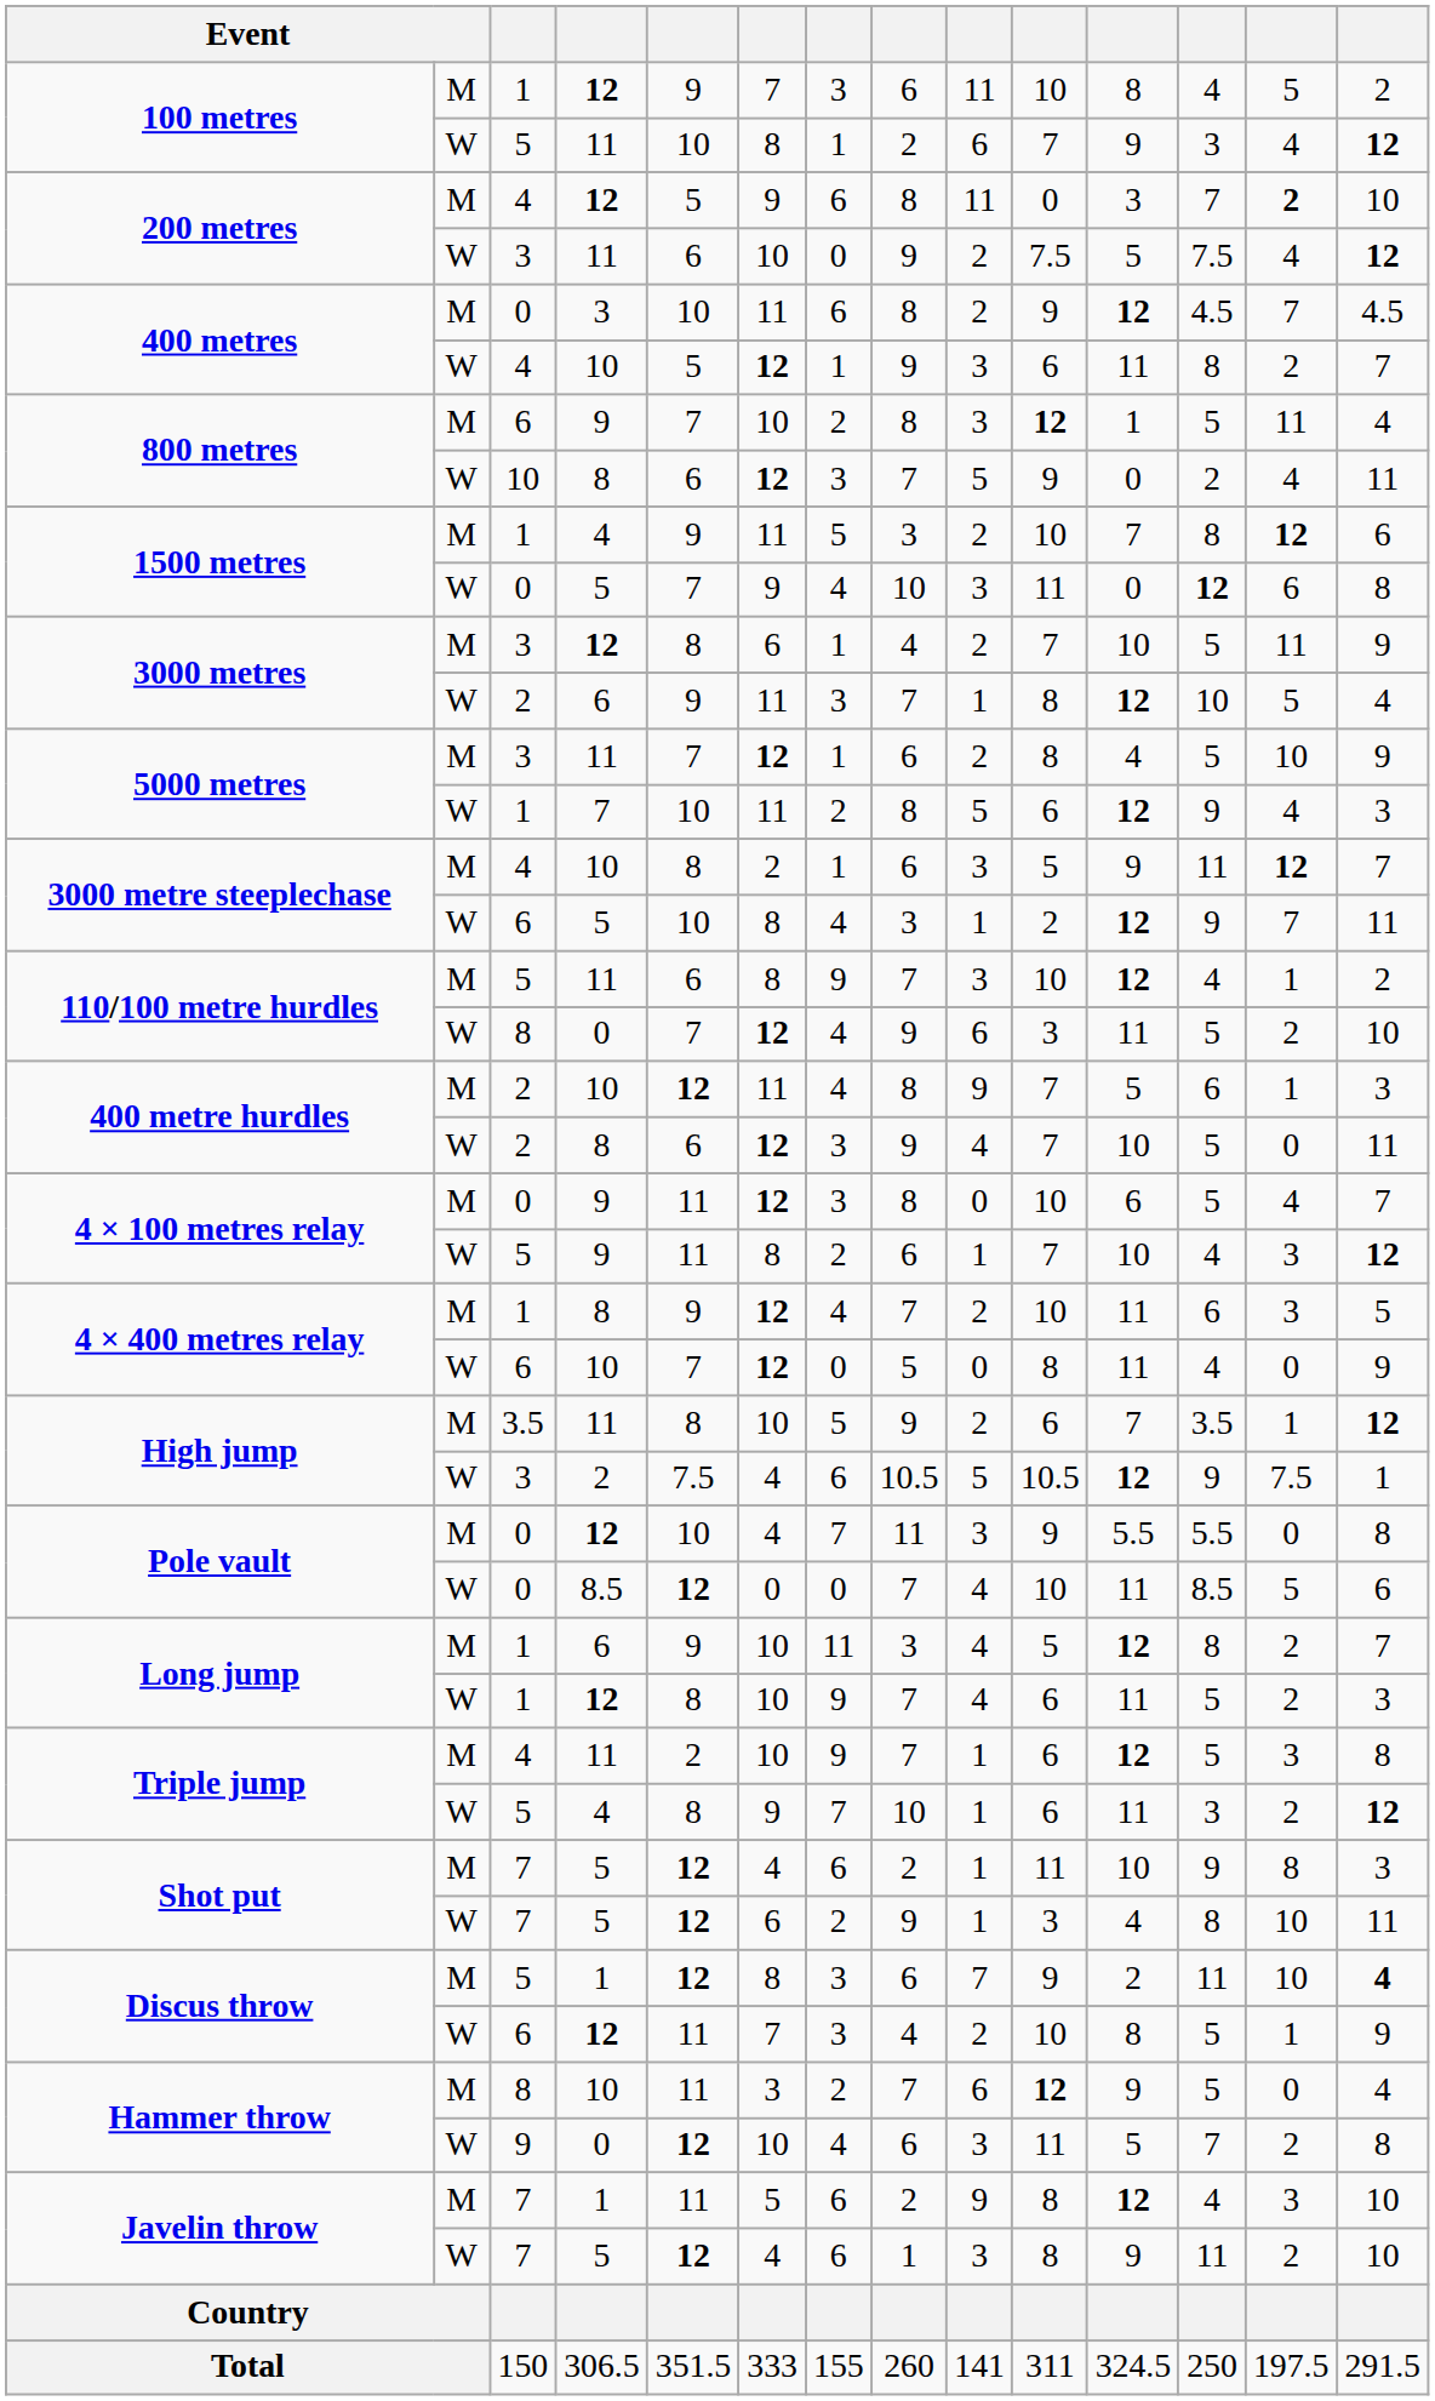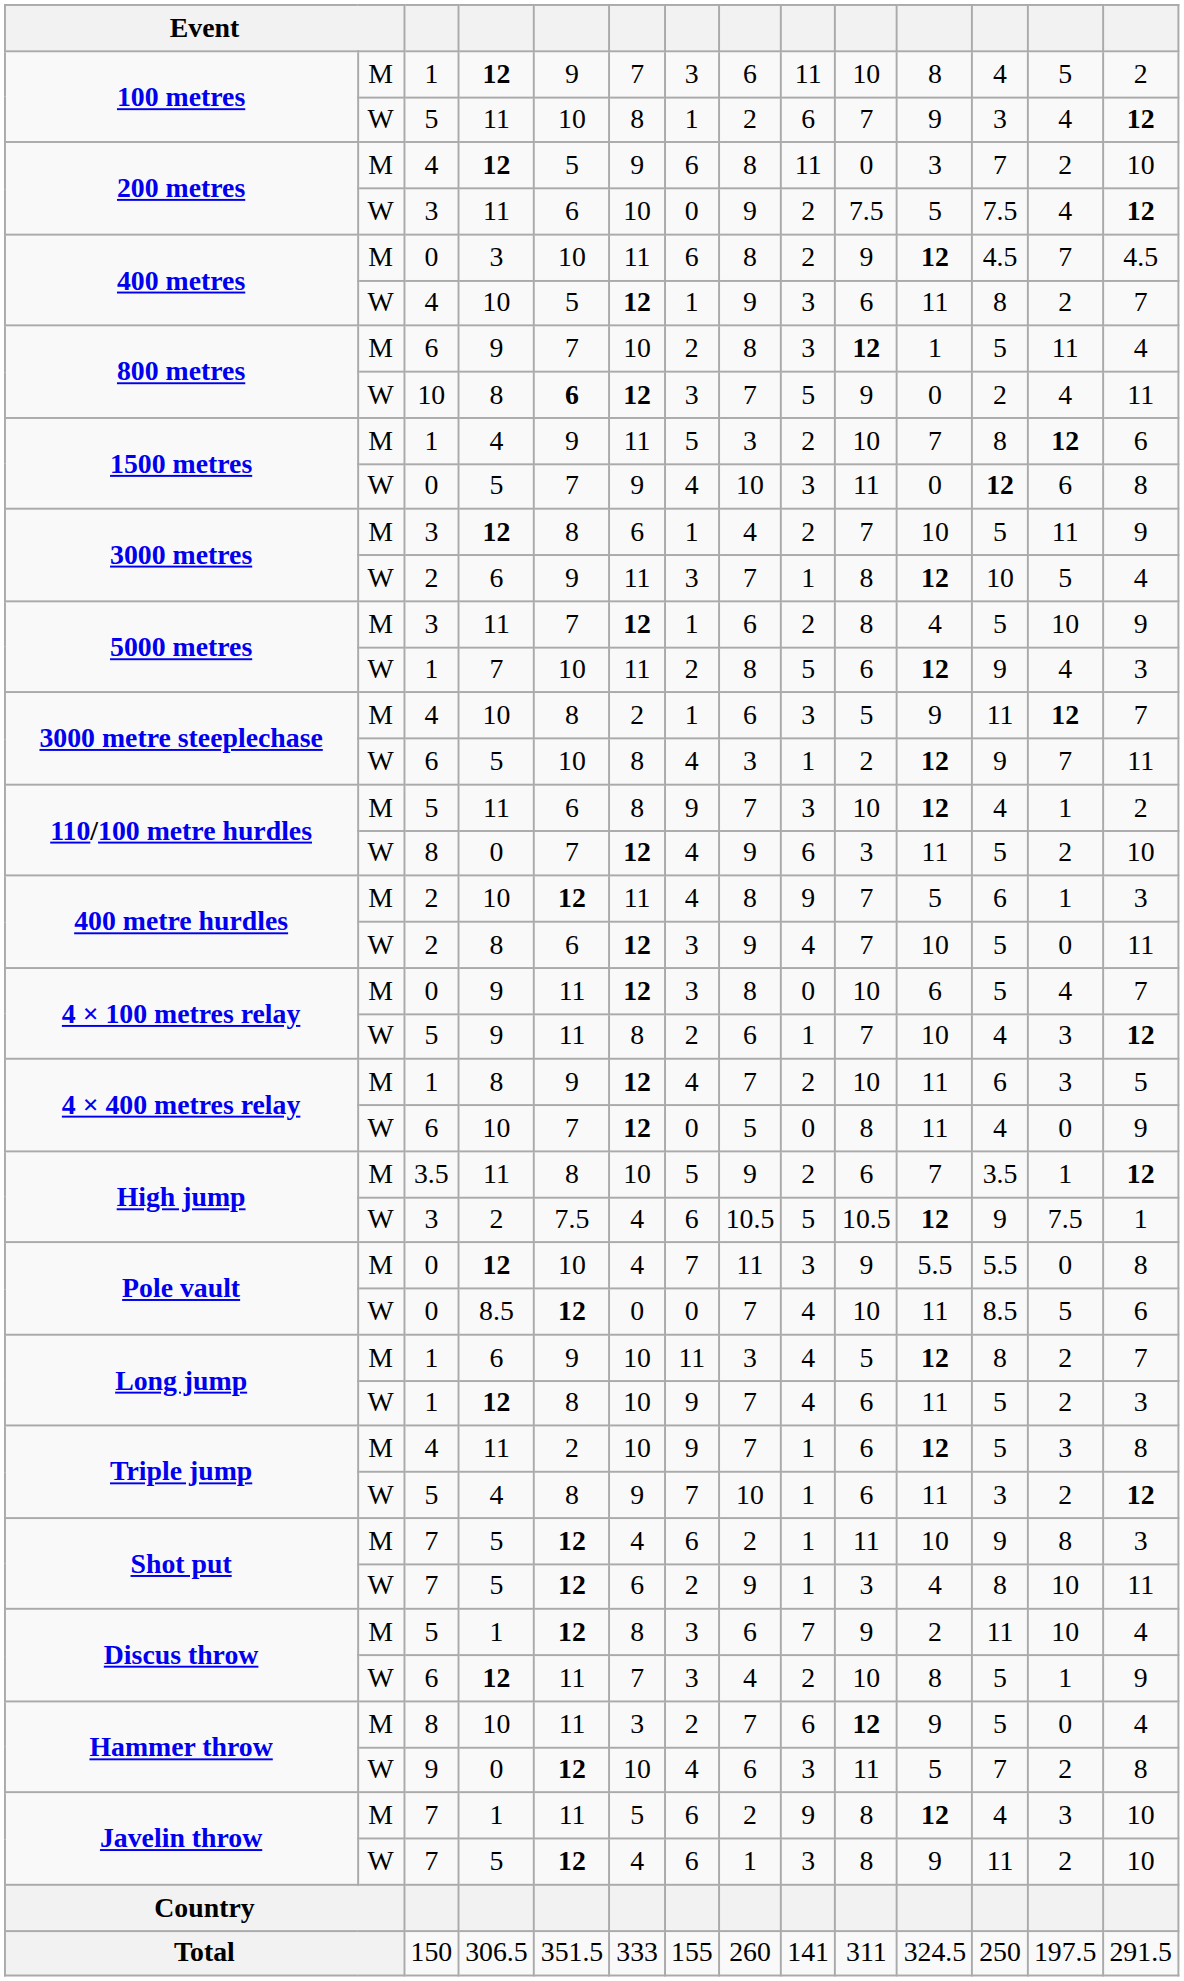200 metres / M | column 13: bold -> normal
800 metres / W | column 5: normal -> bold
Discus throw / M | column 14: bold -> normal
